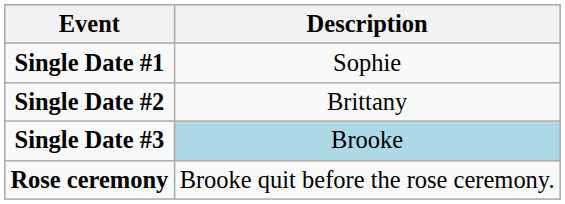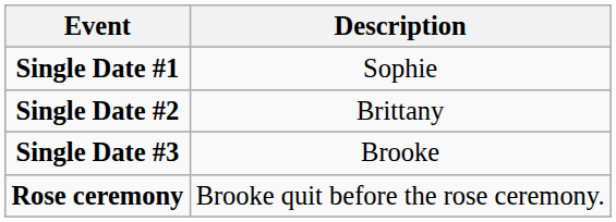Single Date #3 | Description: lightblue background -> no background
